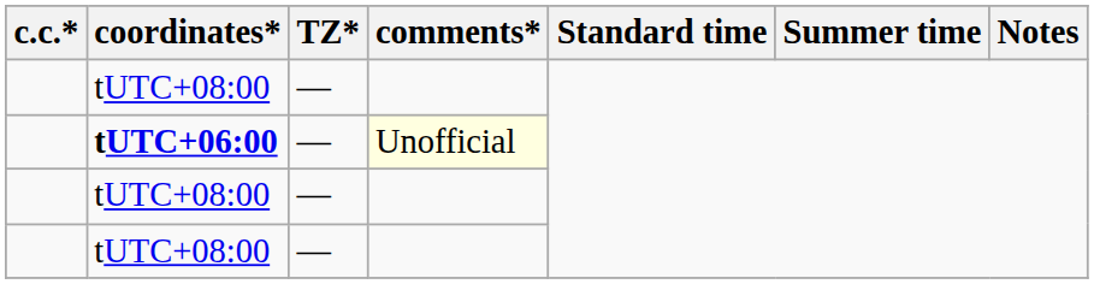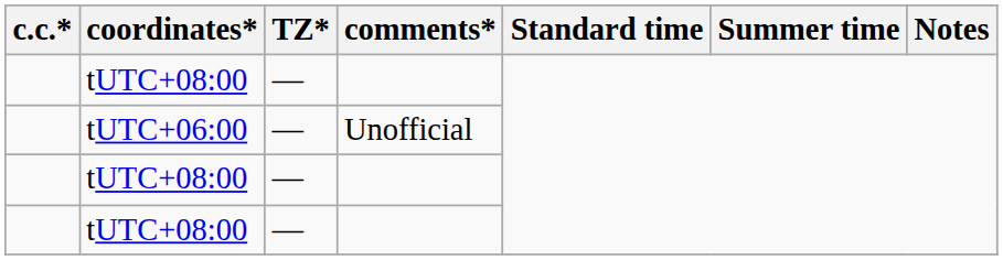tUTC+06:00 | coordinates*: bold -> normal
tUTC+06:00 | comments*: lightyellow background -> no background
